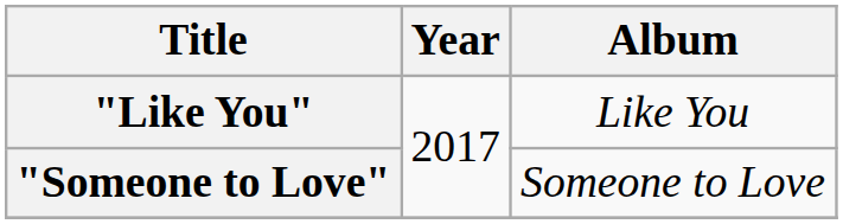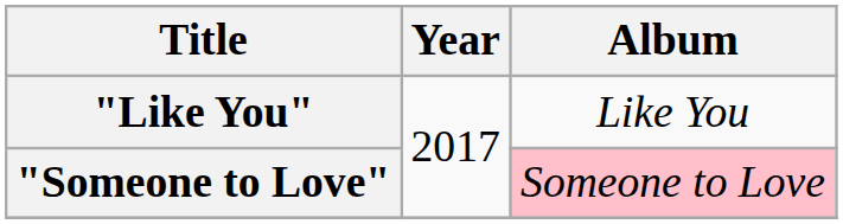"Someone to Love" | Album: no background -> pink background
